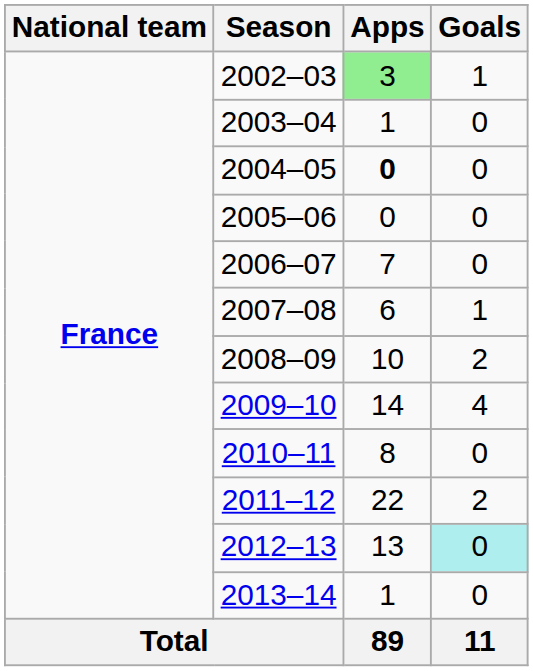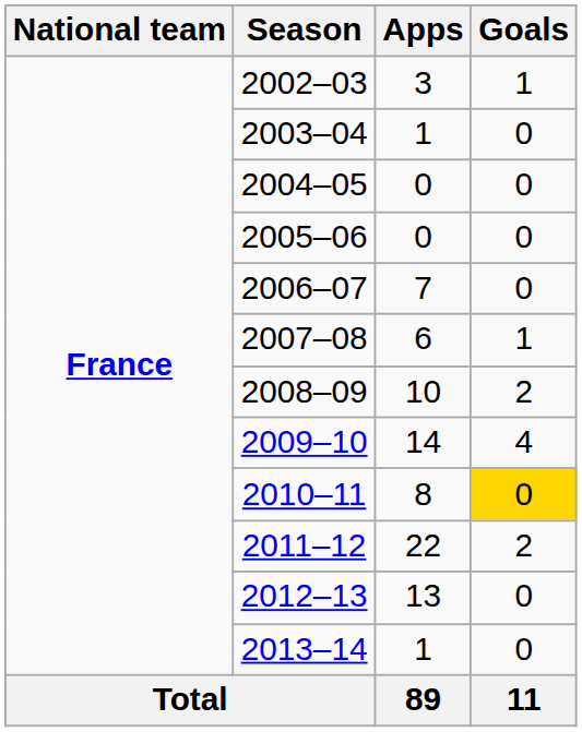2002–03 | Apps: lightgreen background -> no background
2004–05 | Apps: bold -> normal
2010–11 | Goals: no background -> gold background
2012–13 | Goals: paleturquoise background -> no background
